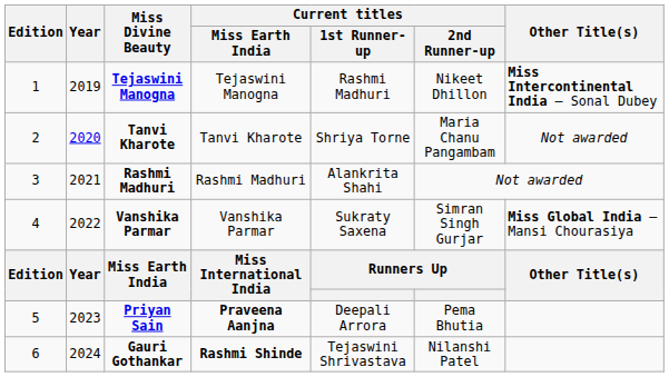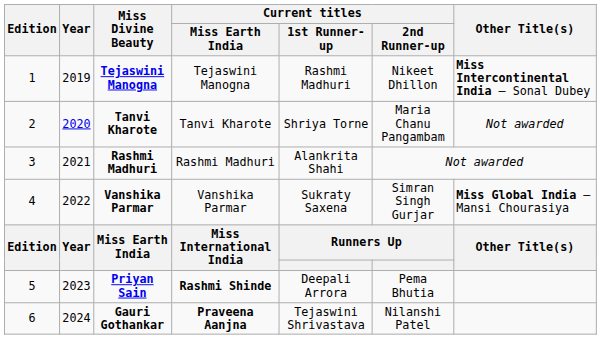Priyan Sain | Current titles / Miss Earth India: Praveena Aanjna -> Rashmi Shinde
Gauri Gothankar | Current titles / Miss Earth India: Rashmi Shinde -> Praveena Aanjna
